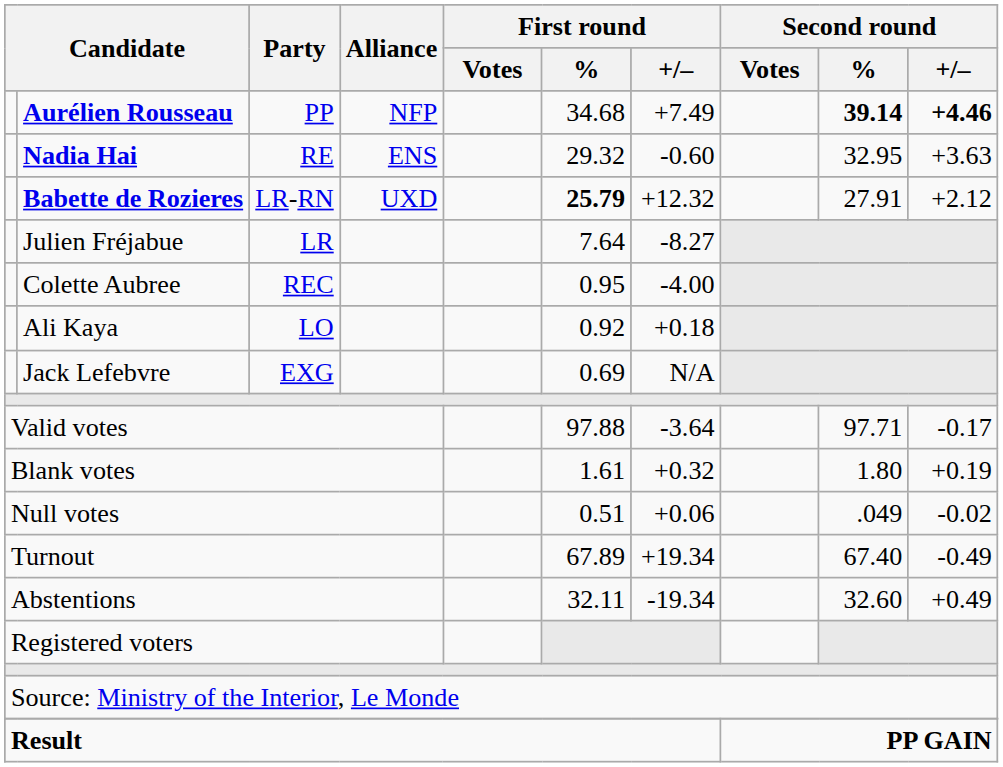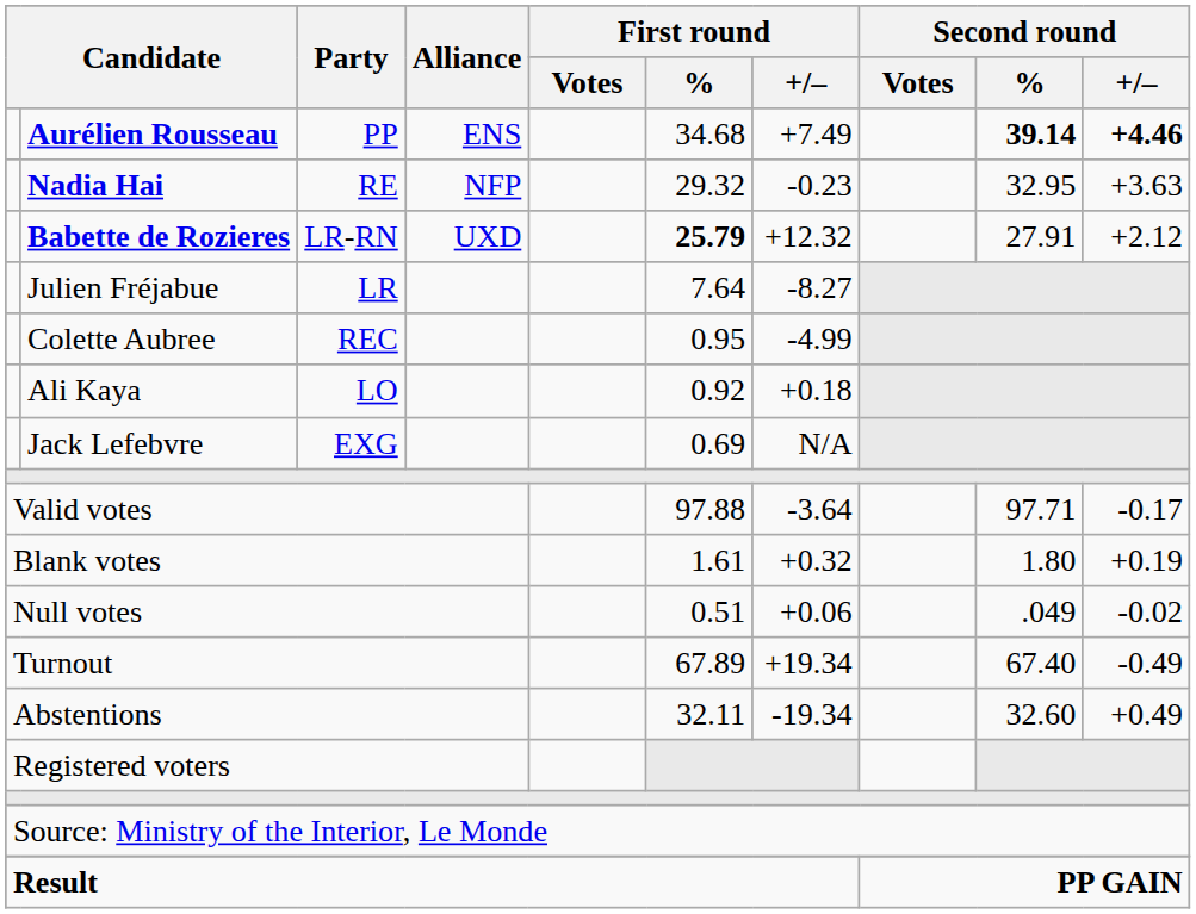Aurélien Rousseau | Alliance: NFP -> ENS
Nadia Hai | Alliance: ENS -> NFP
Nadia Hai | First round / +/–: -0.60 -> -0.23
Colette Aubree | First round / +/–: -4.00 -> -4.99
